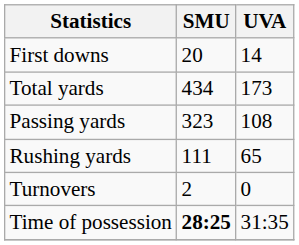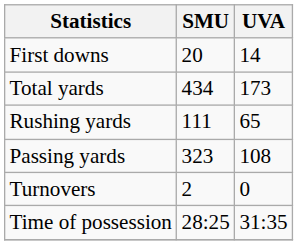rows swapped: Rushing yards <-> Passing yards
Time of possession | SMU: bold -> normal
